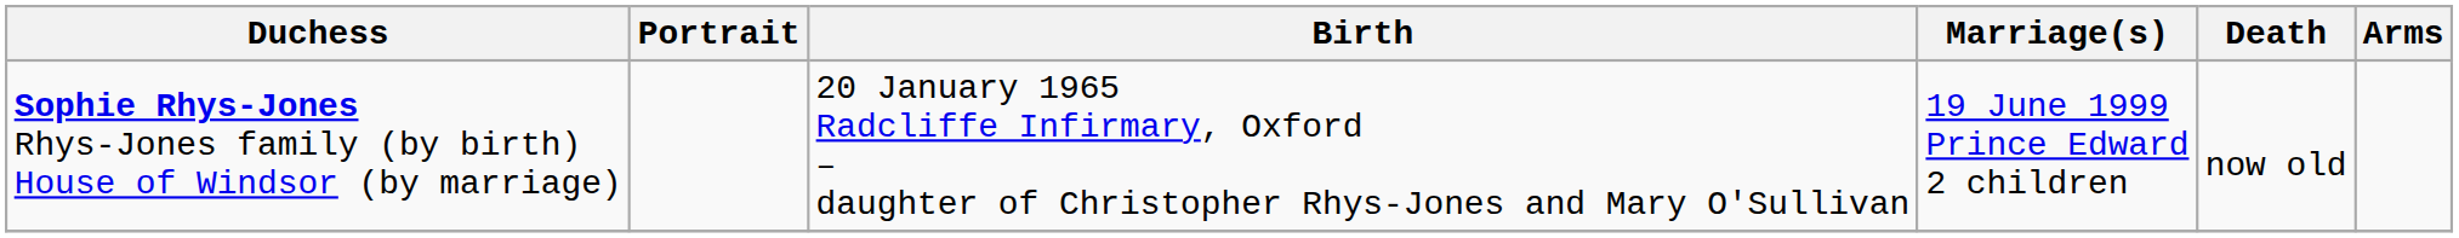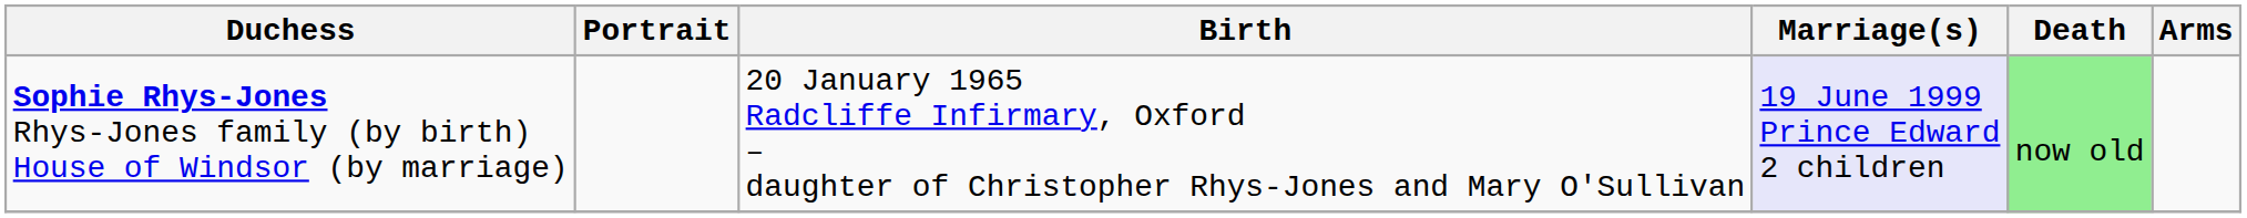row 2 | Marriage(s): no background -> lavender background
row 2 | Death: no background -> lightgreen background
